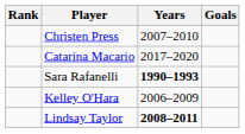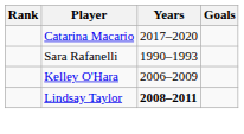- row: Christen Press | 2007–2010
Sara Rafanelli | Years: bold -> normal
